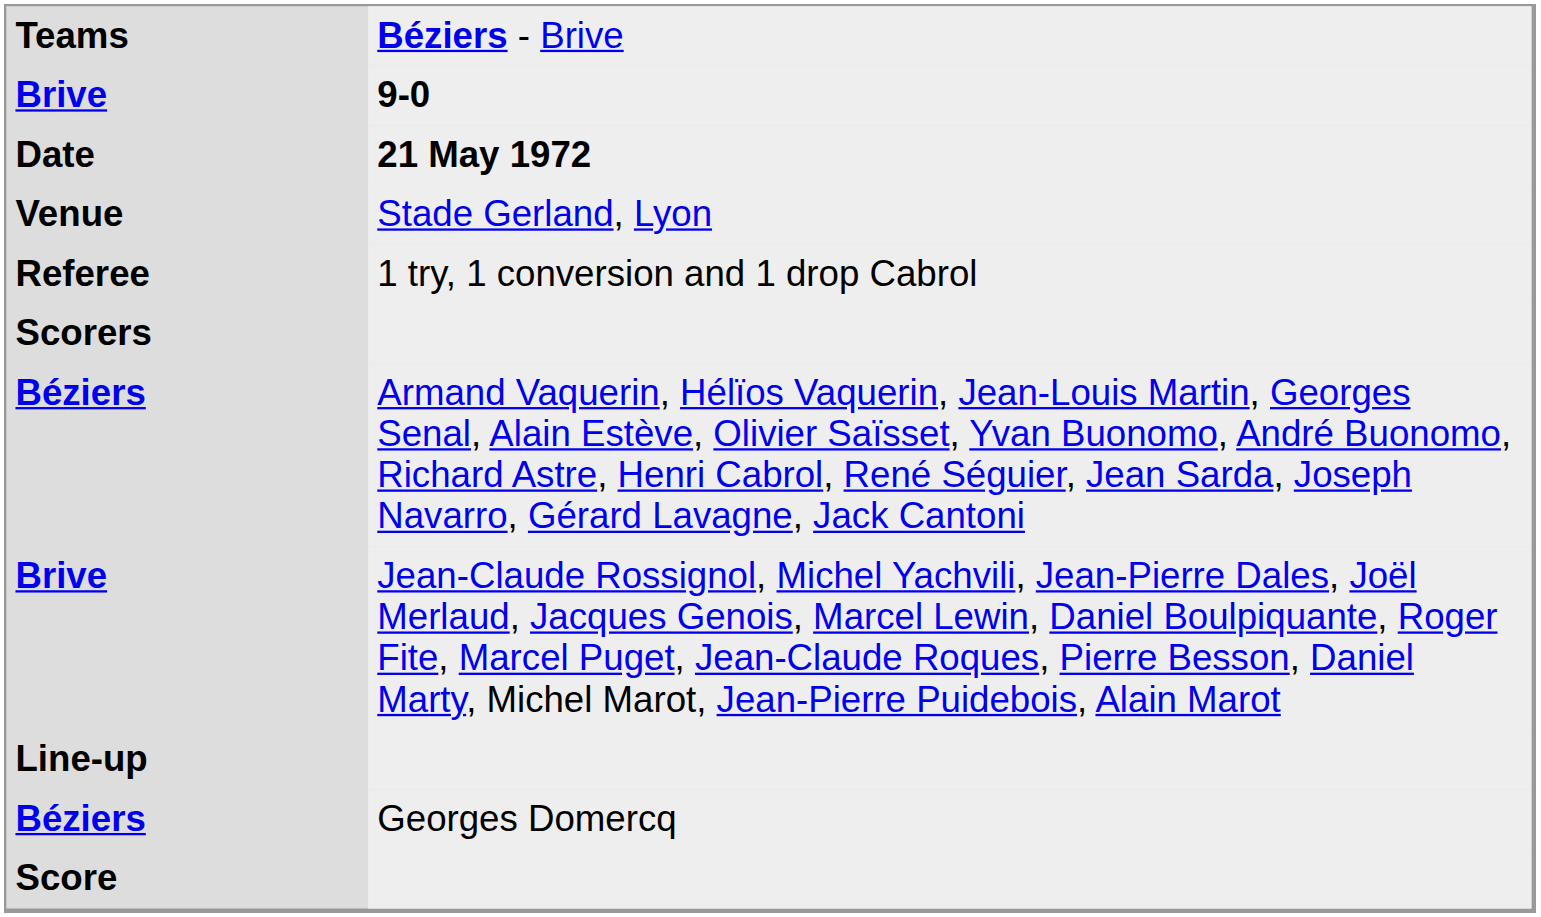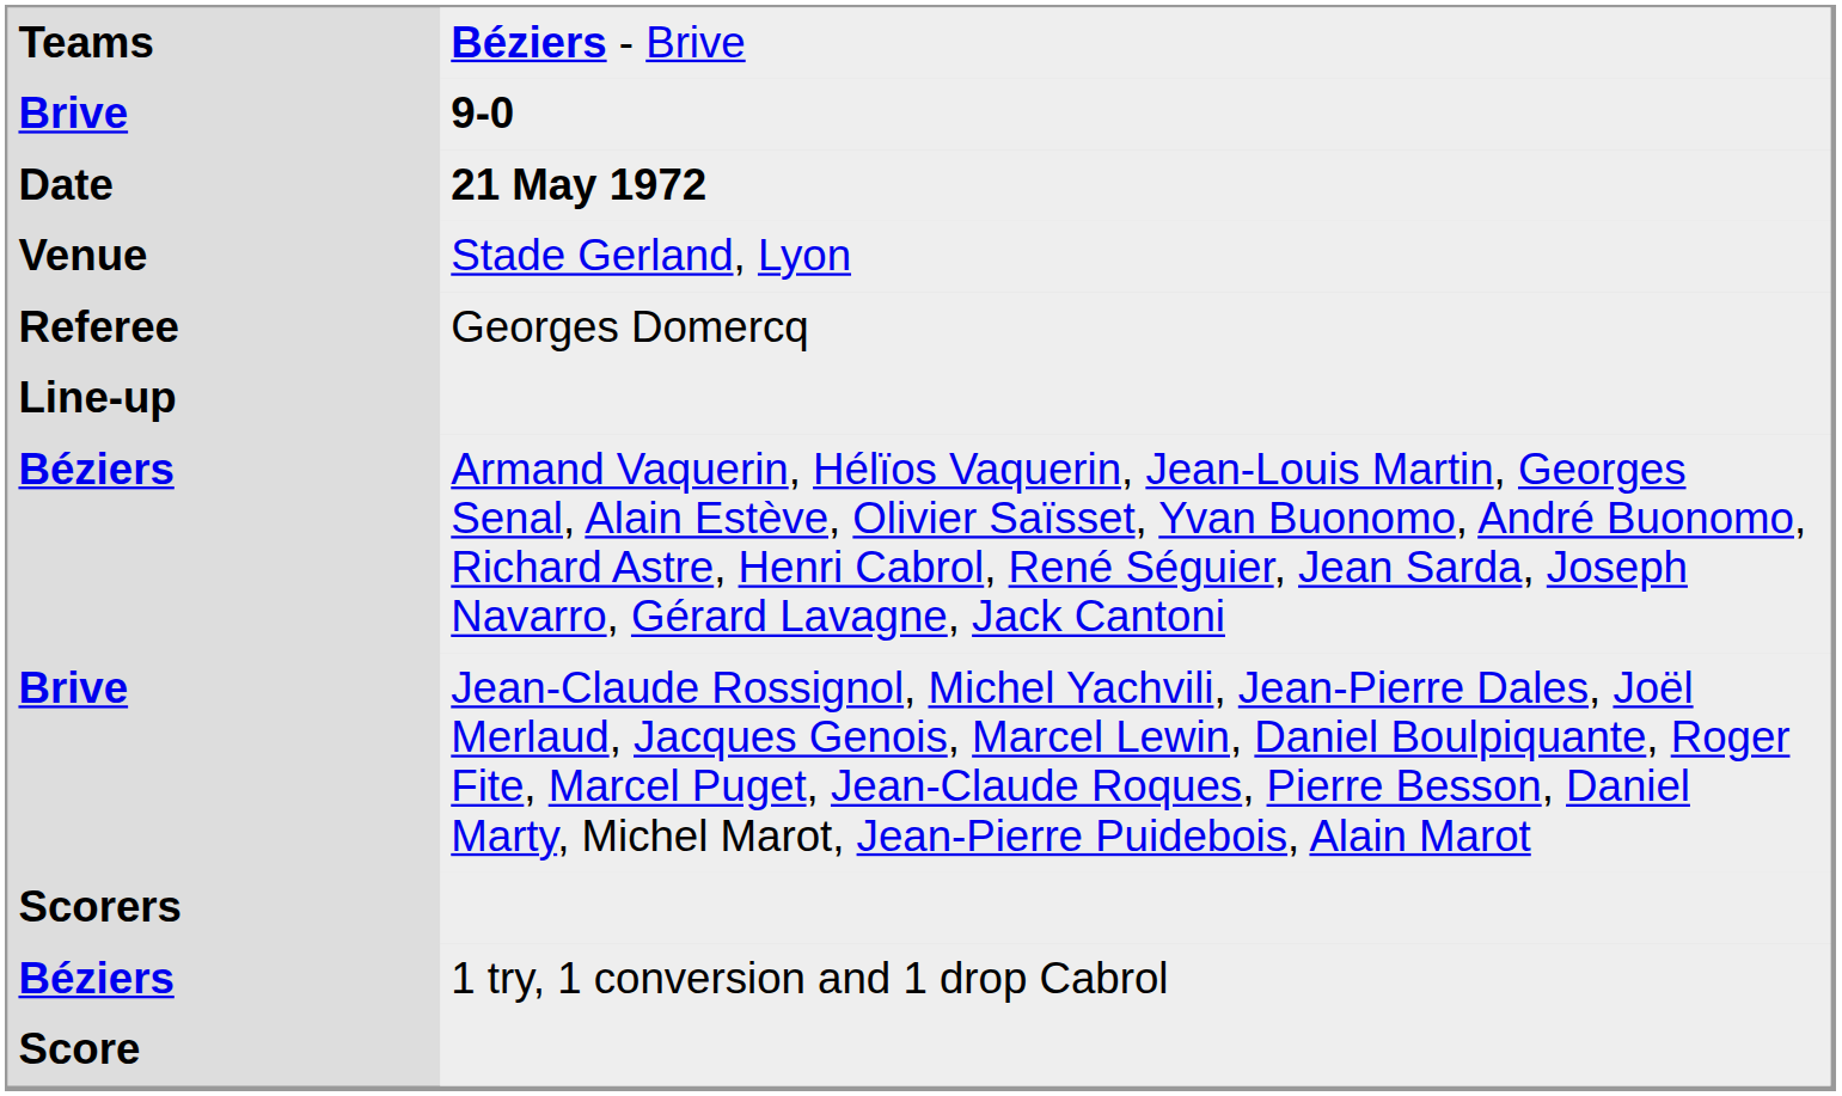row 5 | column 2: 1 try, 1 conversion and 1 drop Cabrol -> Georges Domercq
row 6 | column 1: Scorers -> Line-up
row 9 | column 1: Line-up -> Scorers
row 10 | column 2: Georges Domercq -> 1 try, 1 conversion and 1 drop Cabrol
